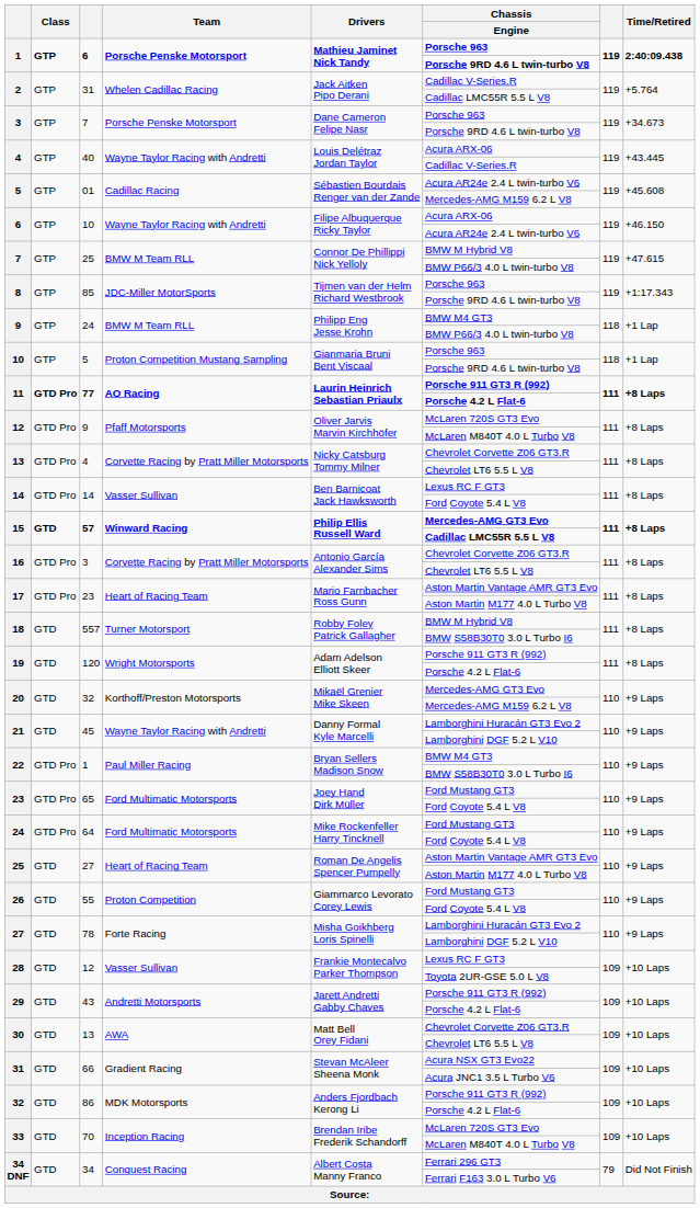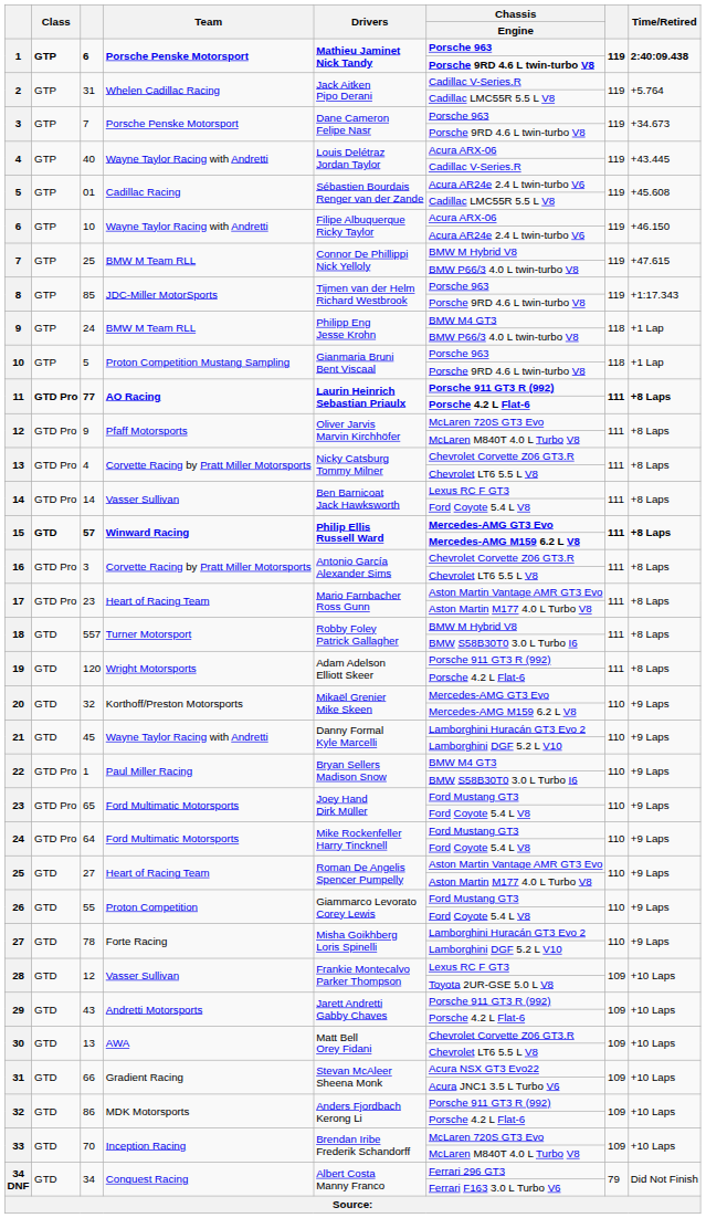row 12 | Chassis / Engine: Mercedes-AMG M159 6.2 L V8 -> Cadillac LMC55R 5.5 L V8
row 32 | Chassis / Engine: Cadillac LMC55R 5.5 L V8 -> Mercedes-AMG M159 6.2 L V8
